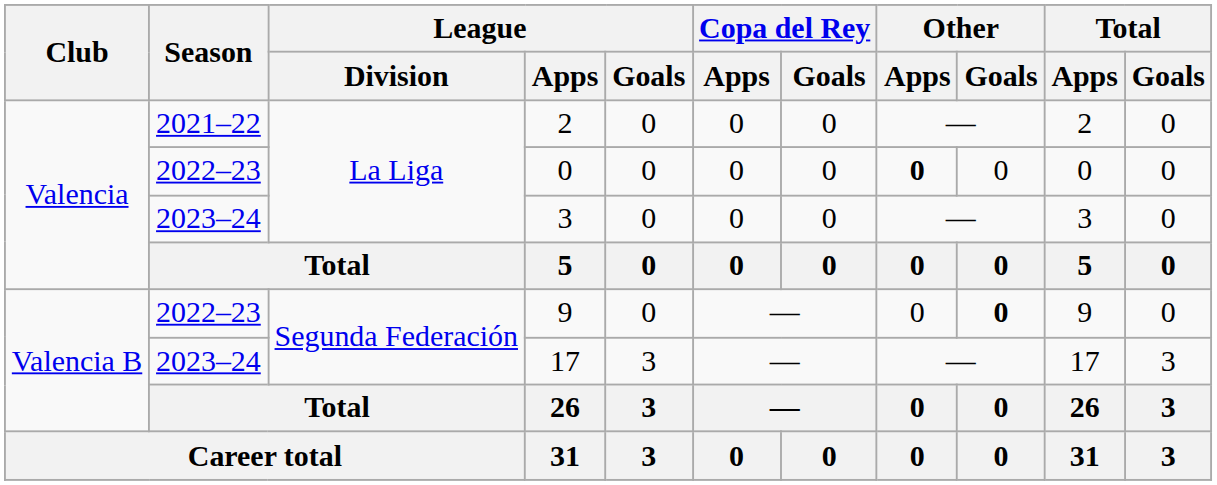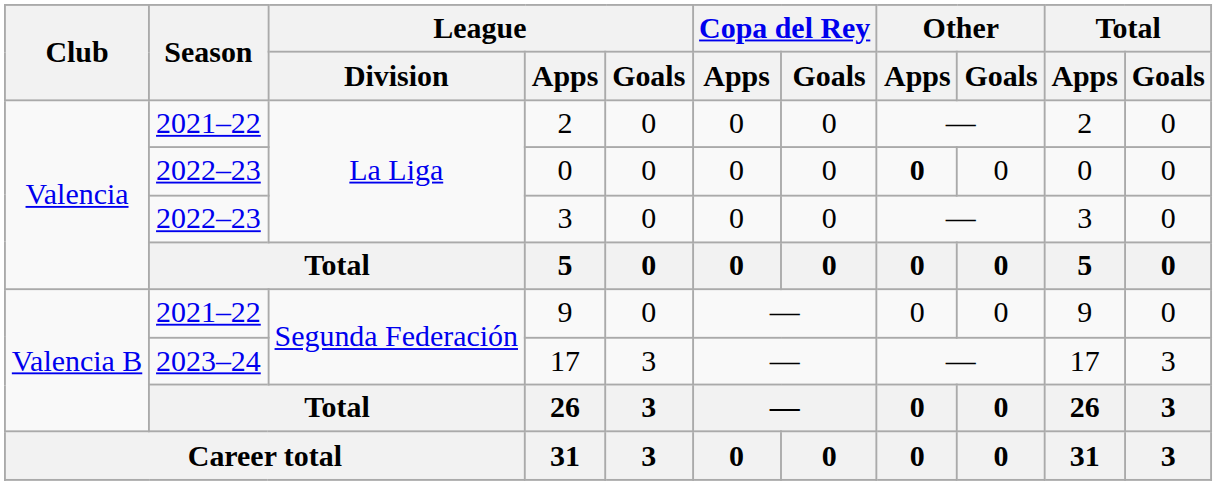row 5 | Season: 2023–24 -> 2022–23
row 7 | Season: 2022–23 -> 2021–22
row 7 | Other / Goals: bold -> normal
